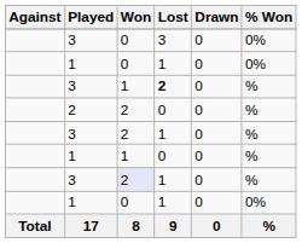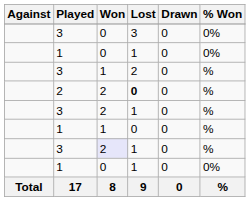row 4 | Lost: bold -> normal
row 5 | Lost: normal -> bold
